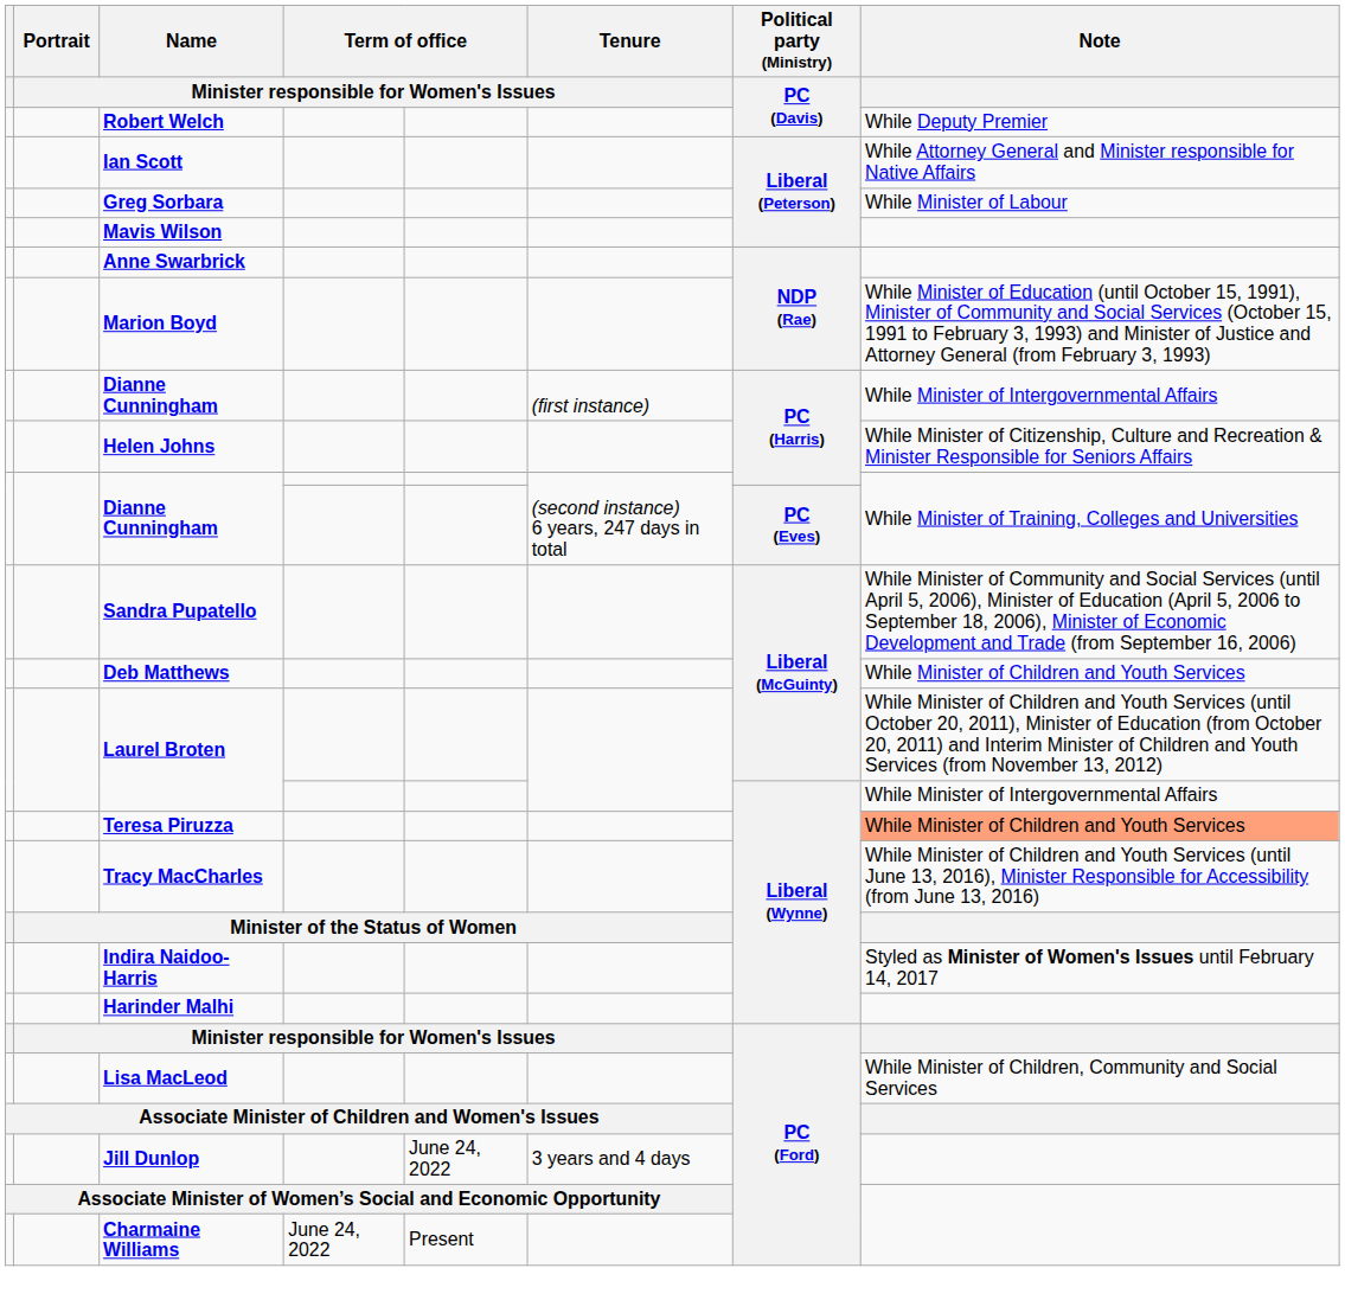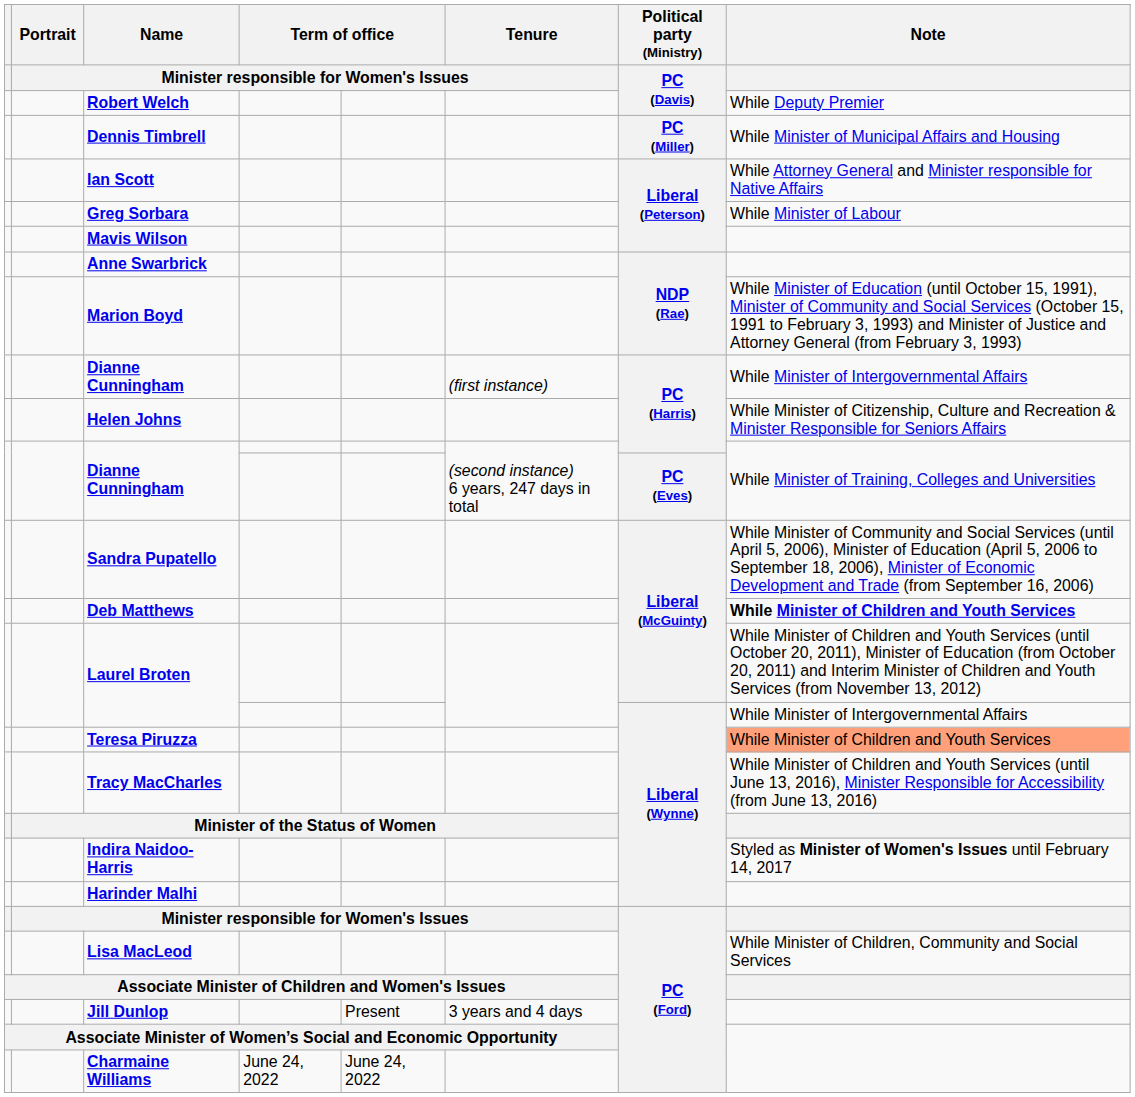+ row: Dennis Timbrell | PC (Miller) | While Minister of Municipal Affairs and Housing
Deb Matthews | Note: normal -> bold
Jill Dunlop | column 5: June 24, 2022 -> Present
Charmaine Williams | column 5: Present -> June 24, 2022
